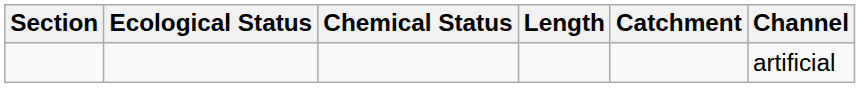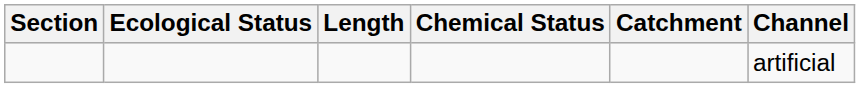columns swapped: Chemical Status <-> Length
